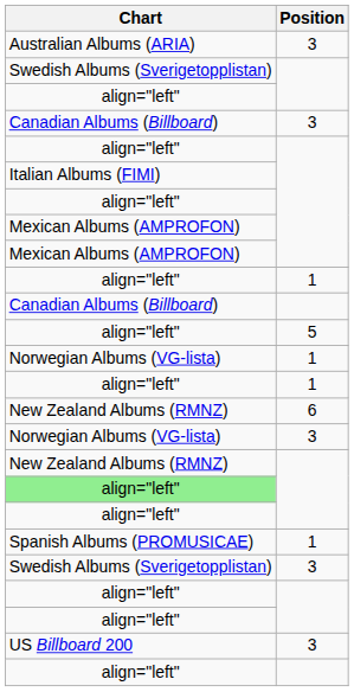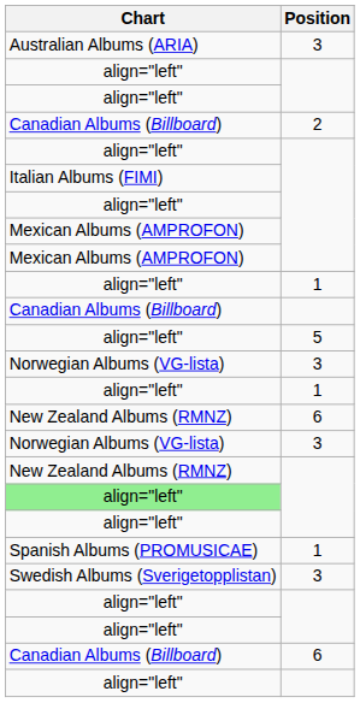row 3 | Chart: Swedish Albums (Sverigetopplistan) -> align="left"
row 5 | Position: 3 -> 2
row 14 | Position: 1 -> 3
row 25 | Chart: US Billboard 200 -> Canadian Albums (Billboard)
row 25 | Position: 3 -> 6
